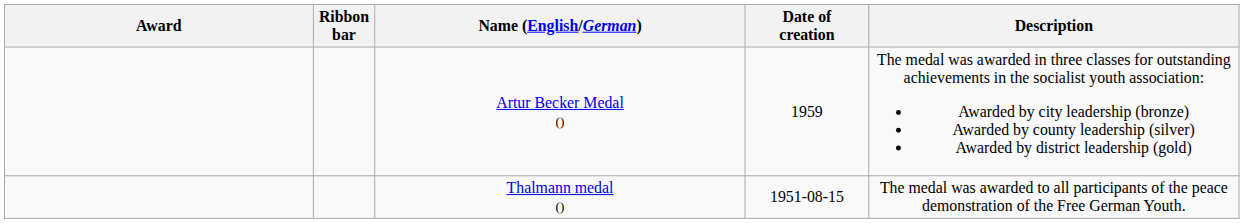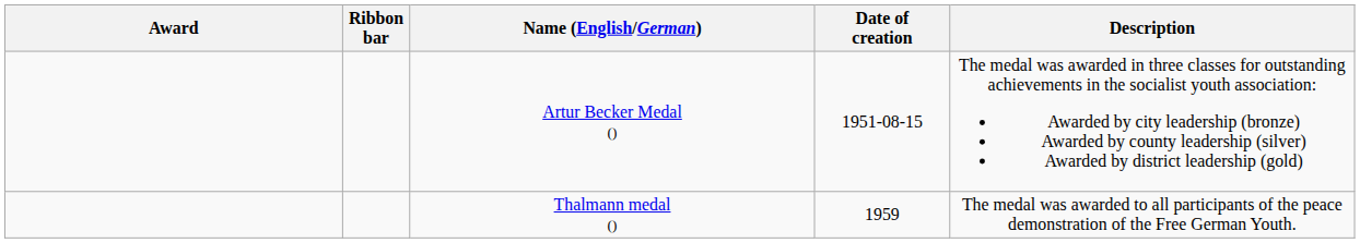Artur Becker Medal () | Date of creation: 1959 -> 1951-08-15
Thalmann medal () | Date of creation: 1951-08-15 -> 1959
